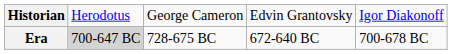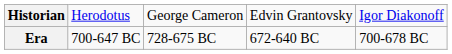Era | column 2: lightgrey background -> no background
